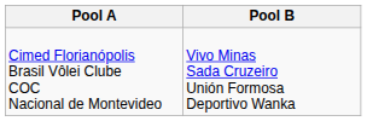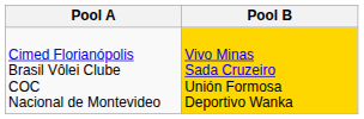row 2 | Pool B: no background -> gold background
